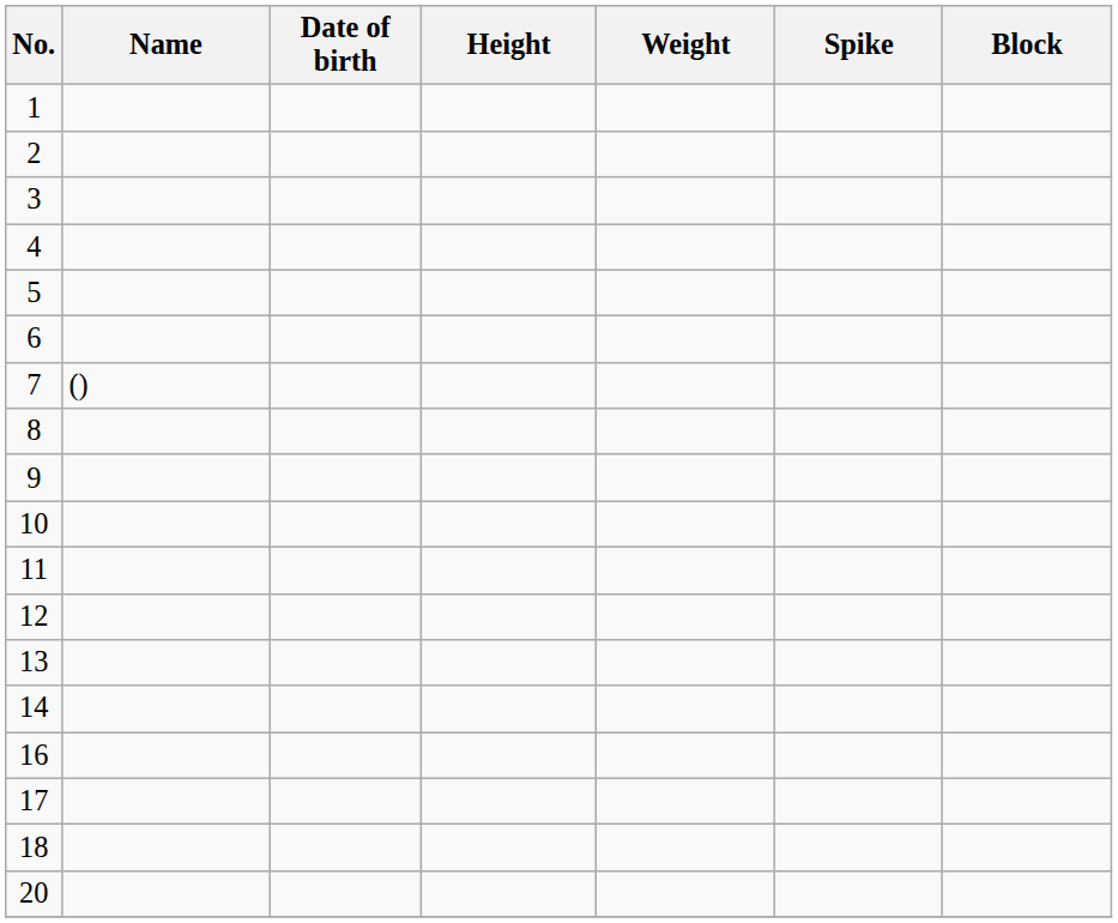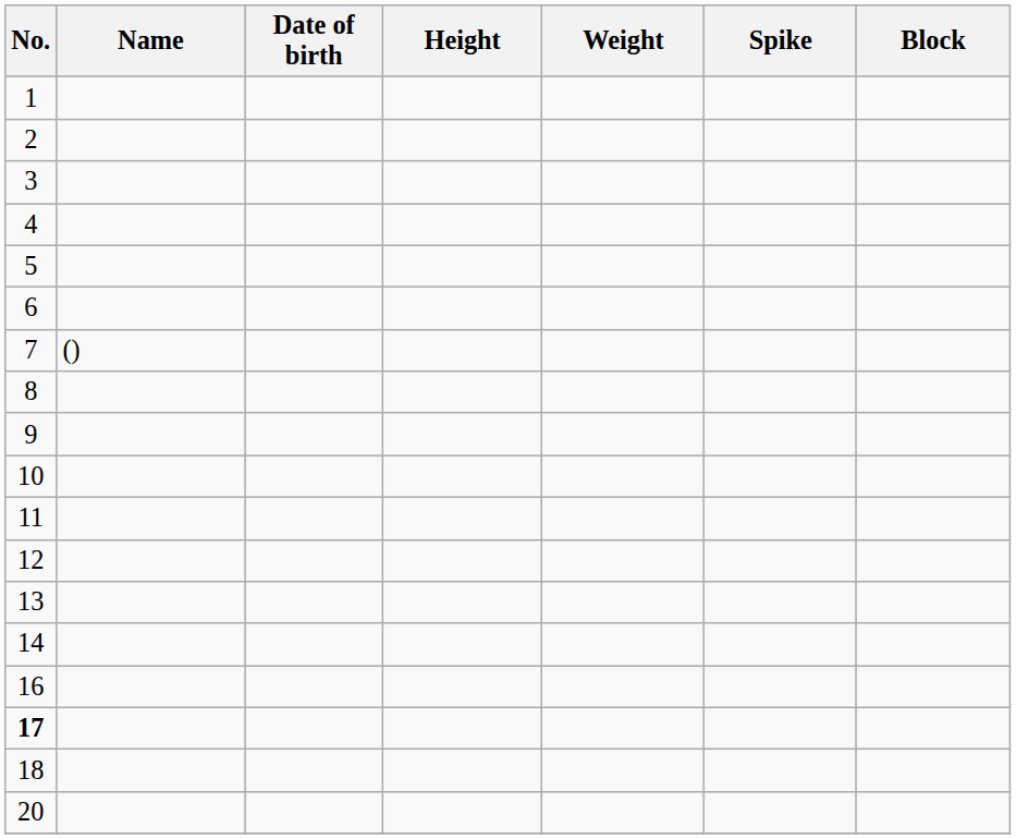17 | No.: normal -> bold
